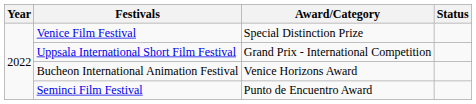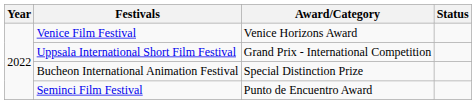Venice Film Festival | Award/Category: Special Distinction Prize -> Venice Horizons Award
Bucheon International Animation Festival | Award/Category: Venice Horizons Award -> Special Distinction Prize
